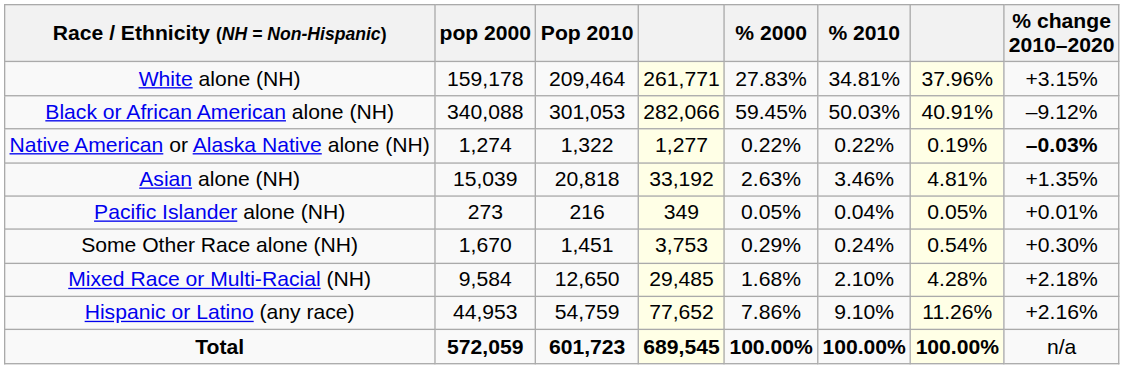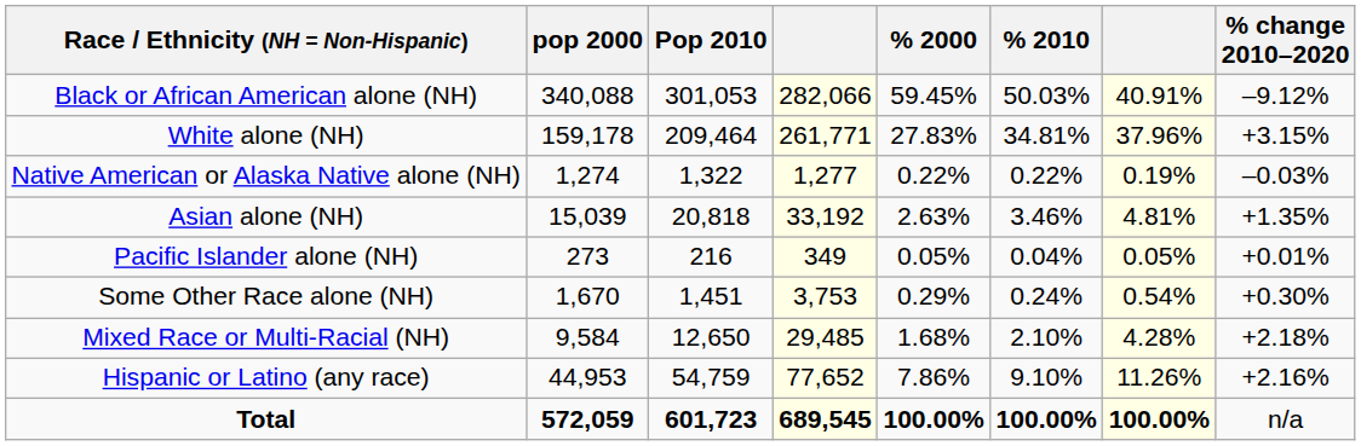rows swapped: White alone (NH) <-> Black or African American alone (NH)
Native American or Alaska Native alone (NH) | % change 2010–2020: bold -> normal
